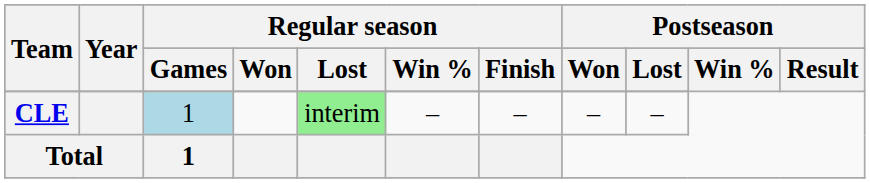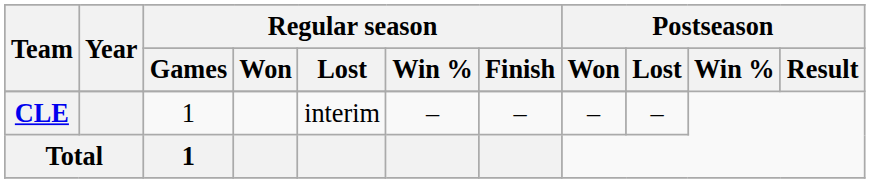CLE | Regular season / Games: lightblue background -> no background
CLE | Regular season / Lost: lightgreen background -> no background
